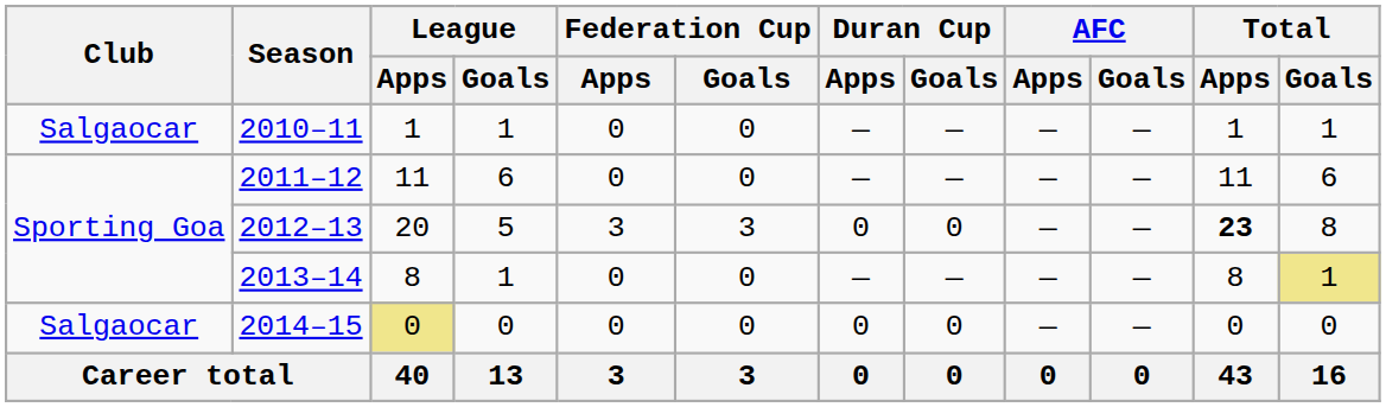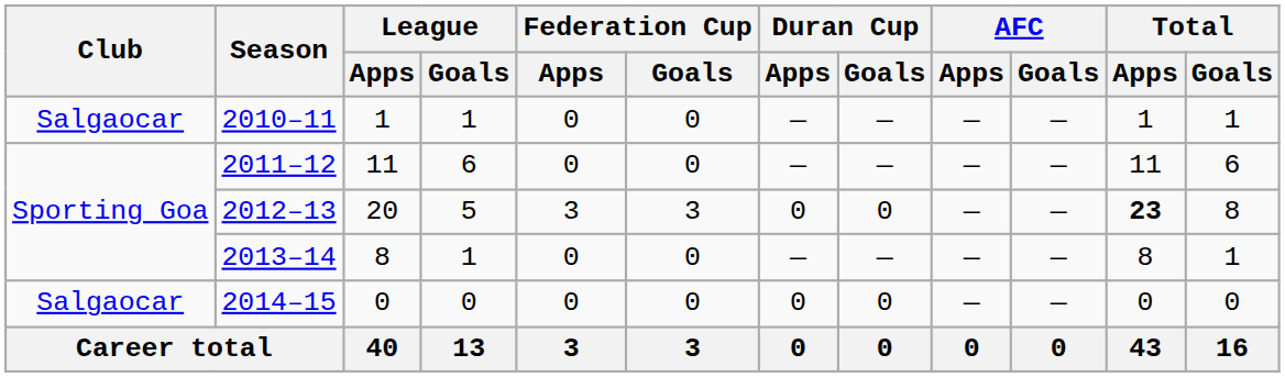2013–14 | Total / Goals: khaki background -> no background
2014–15 | League / Apps: khaki background -> no background
